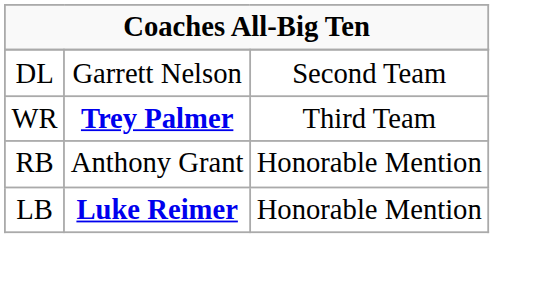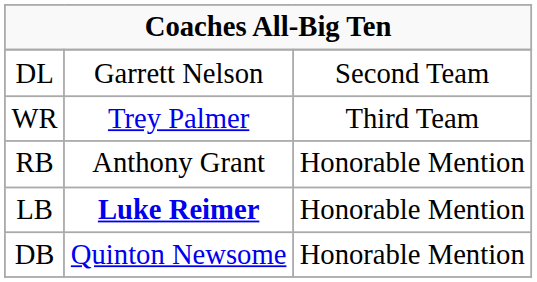WR | column 2: bold -> normal
+ row: DB | Quinton Newsome | Honorable Mention
